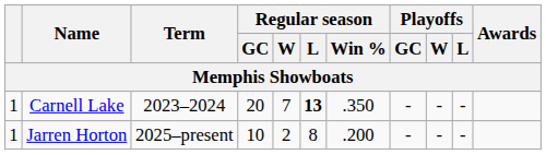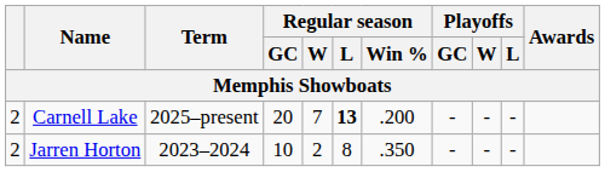Carnell Lake | column 1: 1 -> 2
Carnell Lake | Term: 2023–2024 -> 2025–present
Carnell Lake | Regular season / Win %: .350 -> .200
Jarren Horton | column 1: 1 -> 2
Jarren Horton | Term: 2025–present -> 2023–2024
Jarren Horton | Regular season / Win %: .200 -> .350
